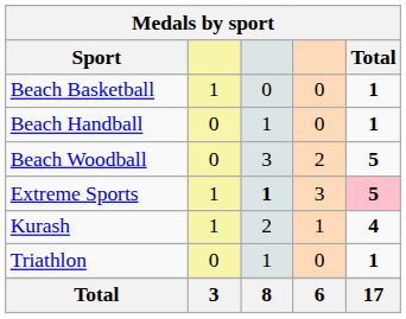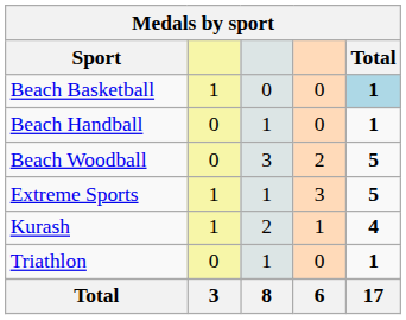Beach Basketball | Total: no background -> lightblue background
Extreme Sports | column 3: bold -> normal
Extreme Sports | Total: pink background -> no background
